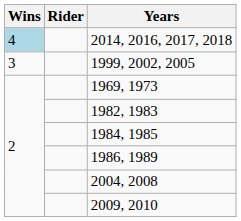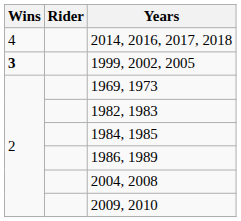2014, 2016, 2017, 2018 | Wins: lightblue background -> no background
1999, 2002, 2005 | Wins: normal -> bold
